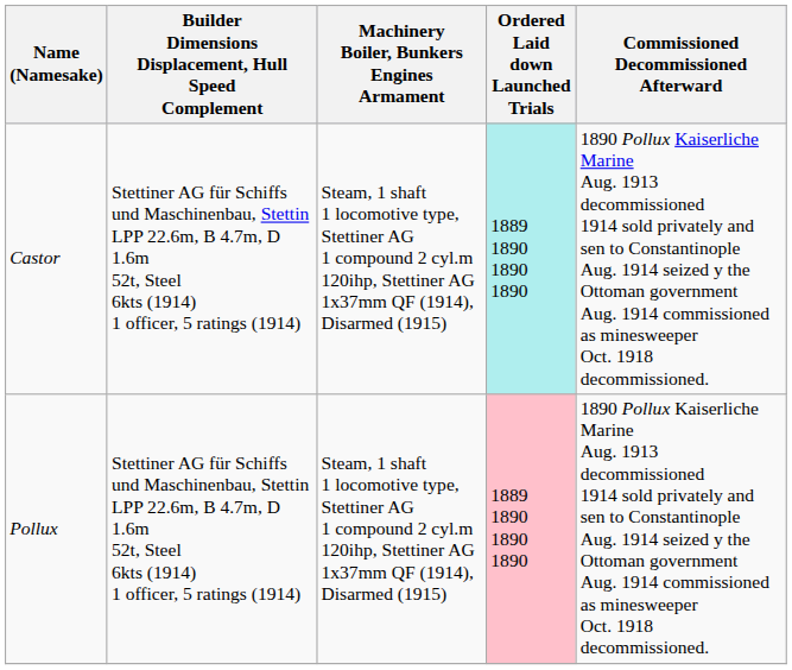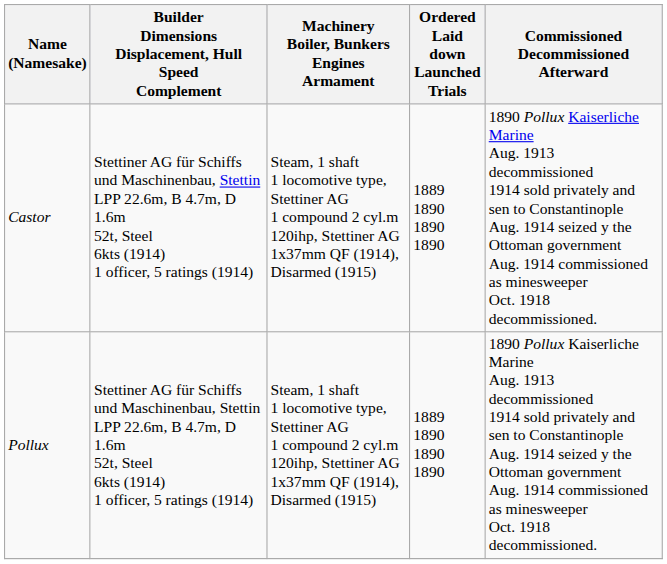Castor | Ordered Laid down Launched Trials: paleturquoise background -> no background
Pollux | Ordered Laid down Launched Trials: pink background -> no background
